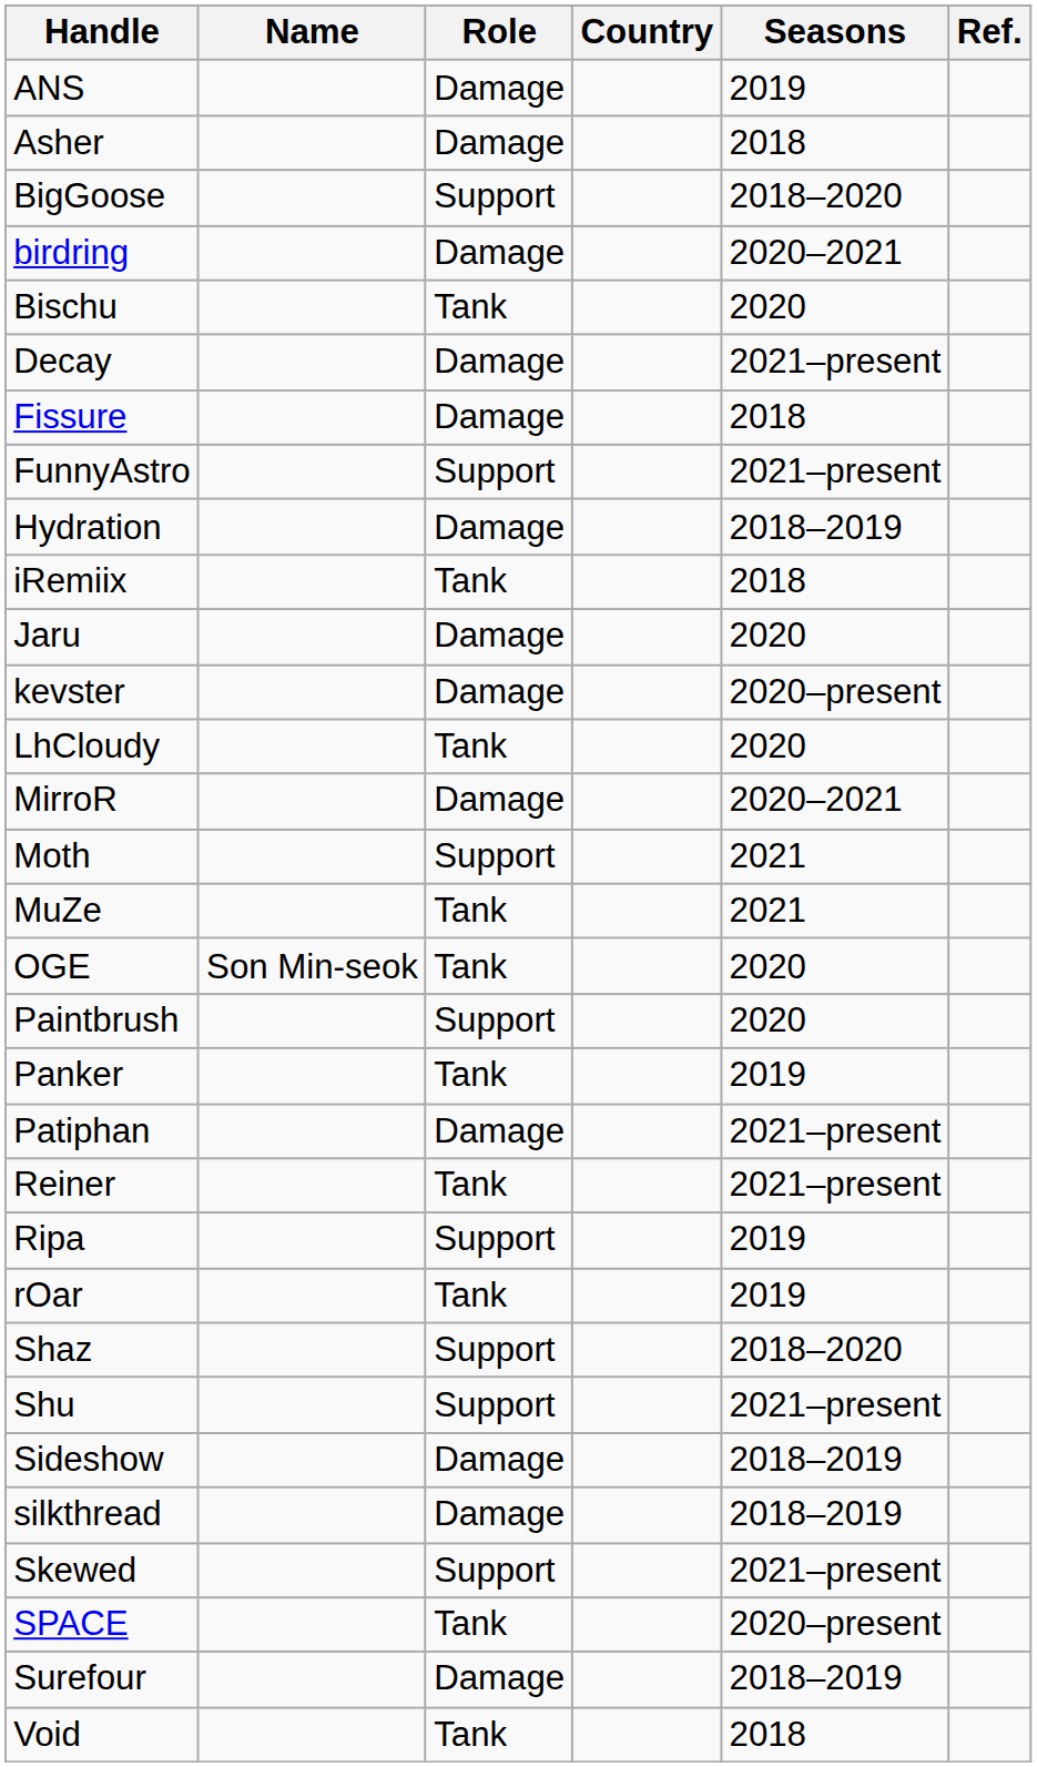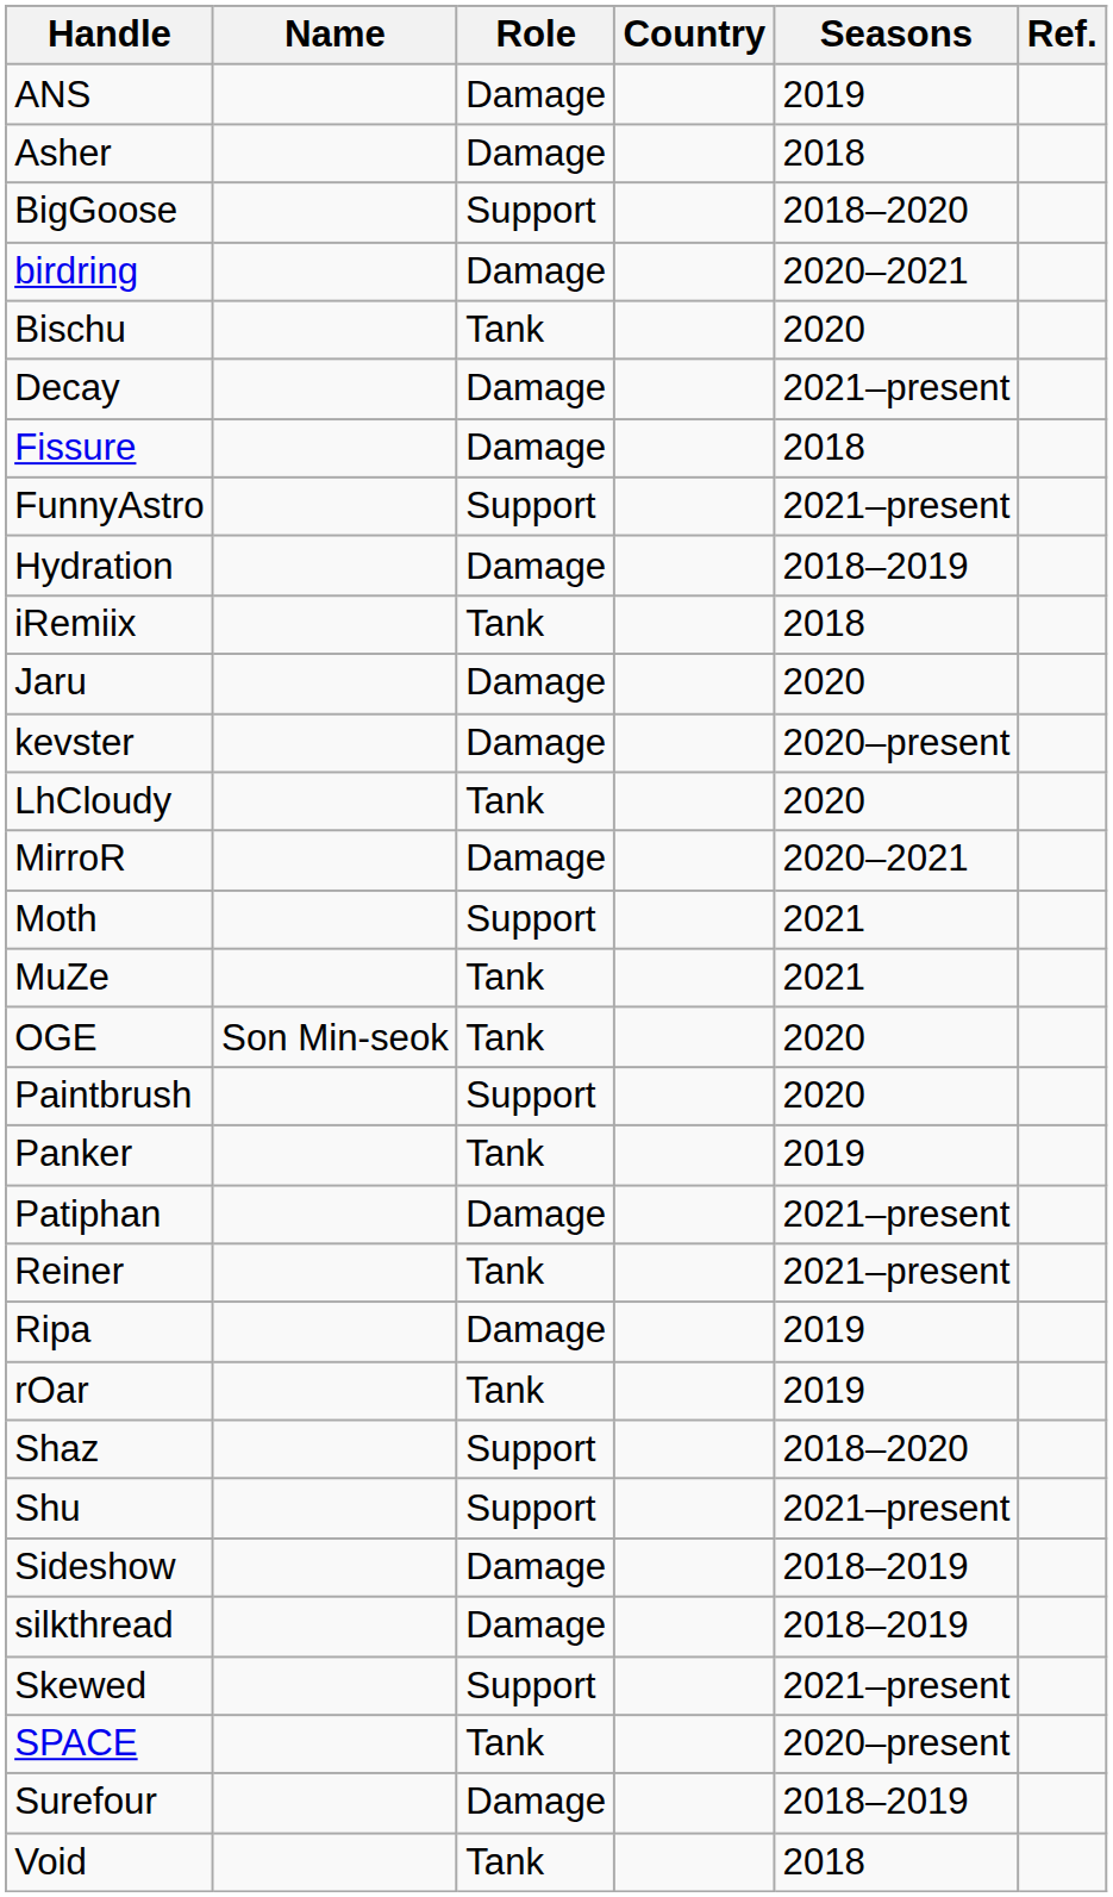Ripa | Role: Support -> Damage
